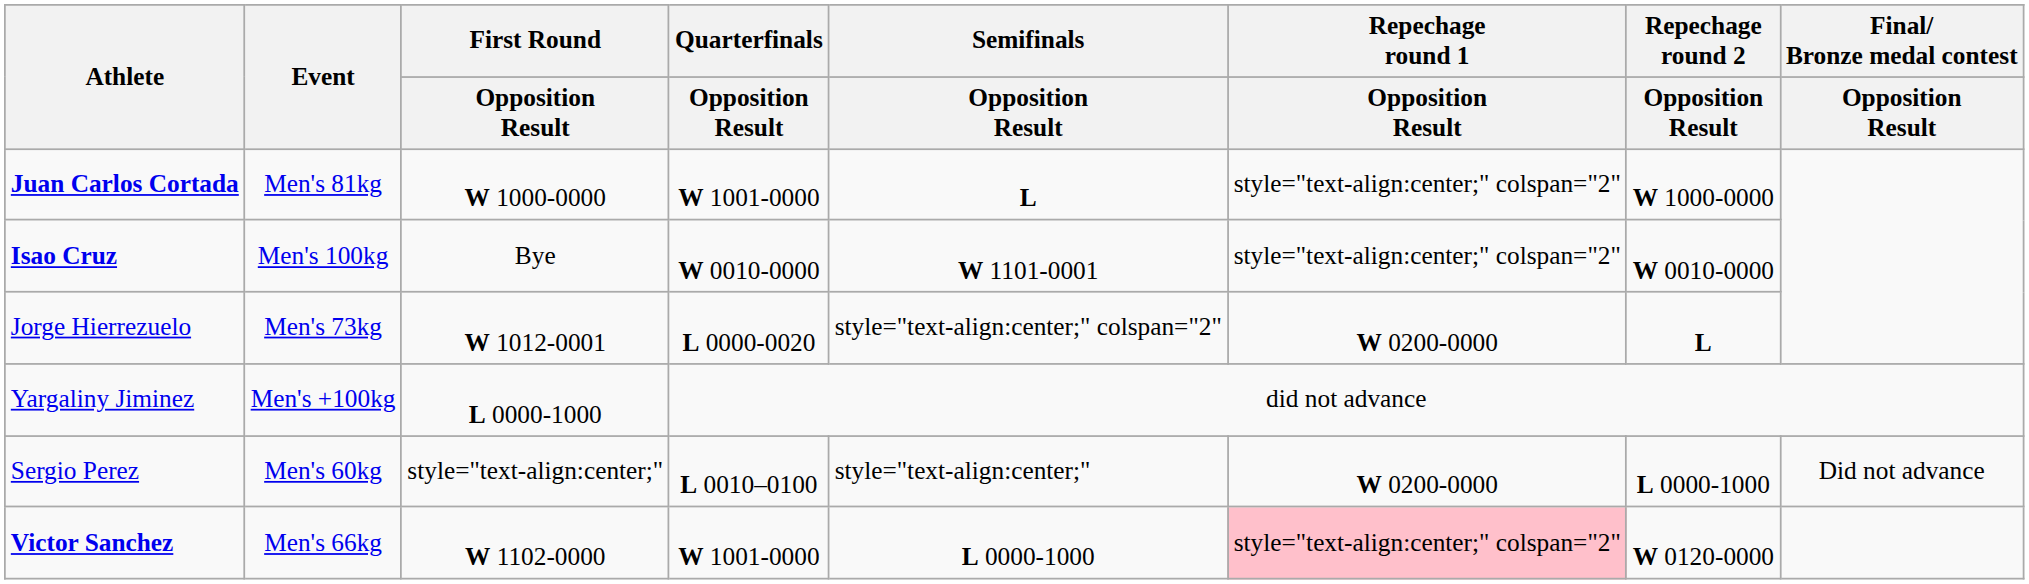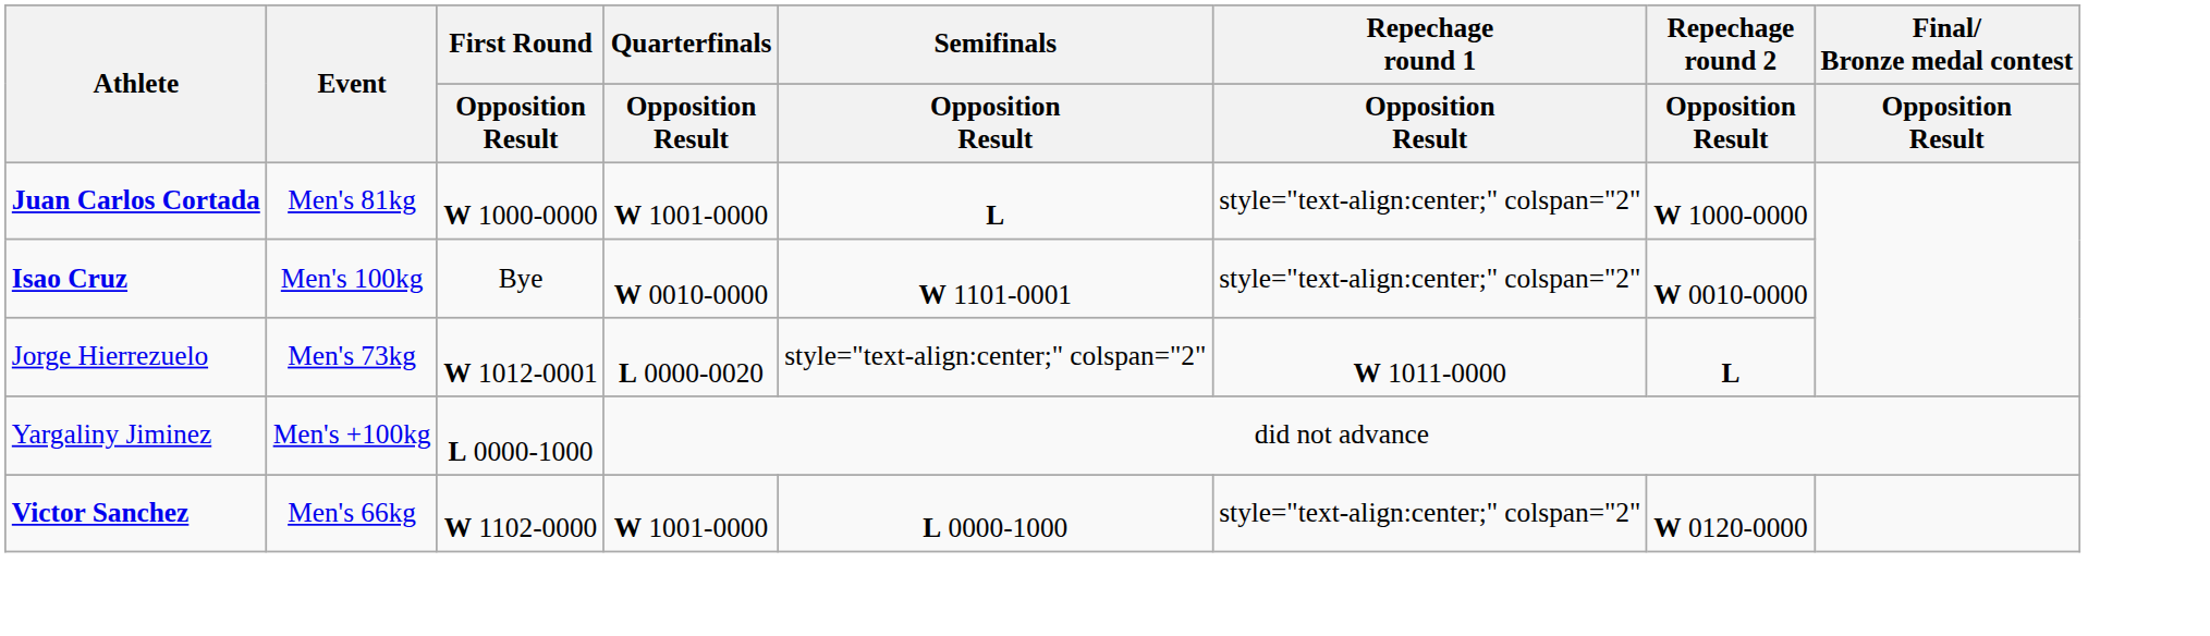Jorge Hierrezuelo | Repechage round 1 / Opposition Result: W 0200-0000 -> W 1011-0000
- row: Sergio Perez | Men's 60kg | style="text-align:center;" | L 0010–0100 | style="text-align:center;" | W 0200-0000 | L 0000-1000 | Did not advance
Victor Sanchez | Repechage round 1 / Opposition Result: pink background -> no background
